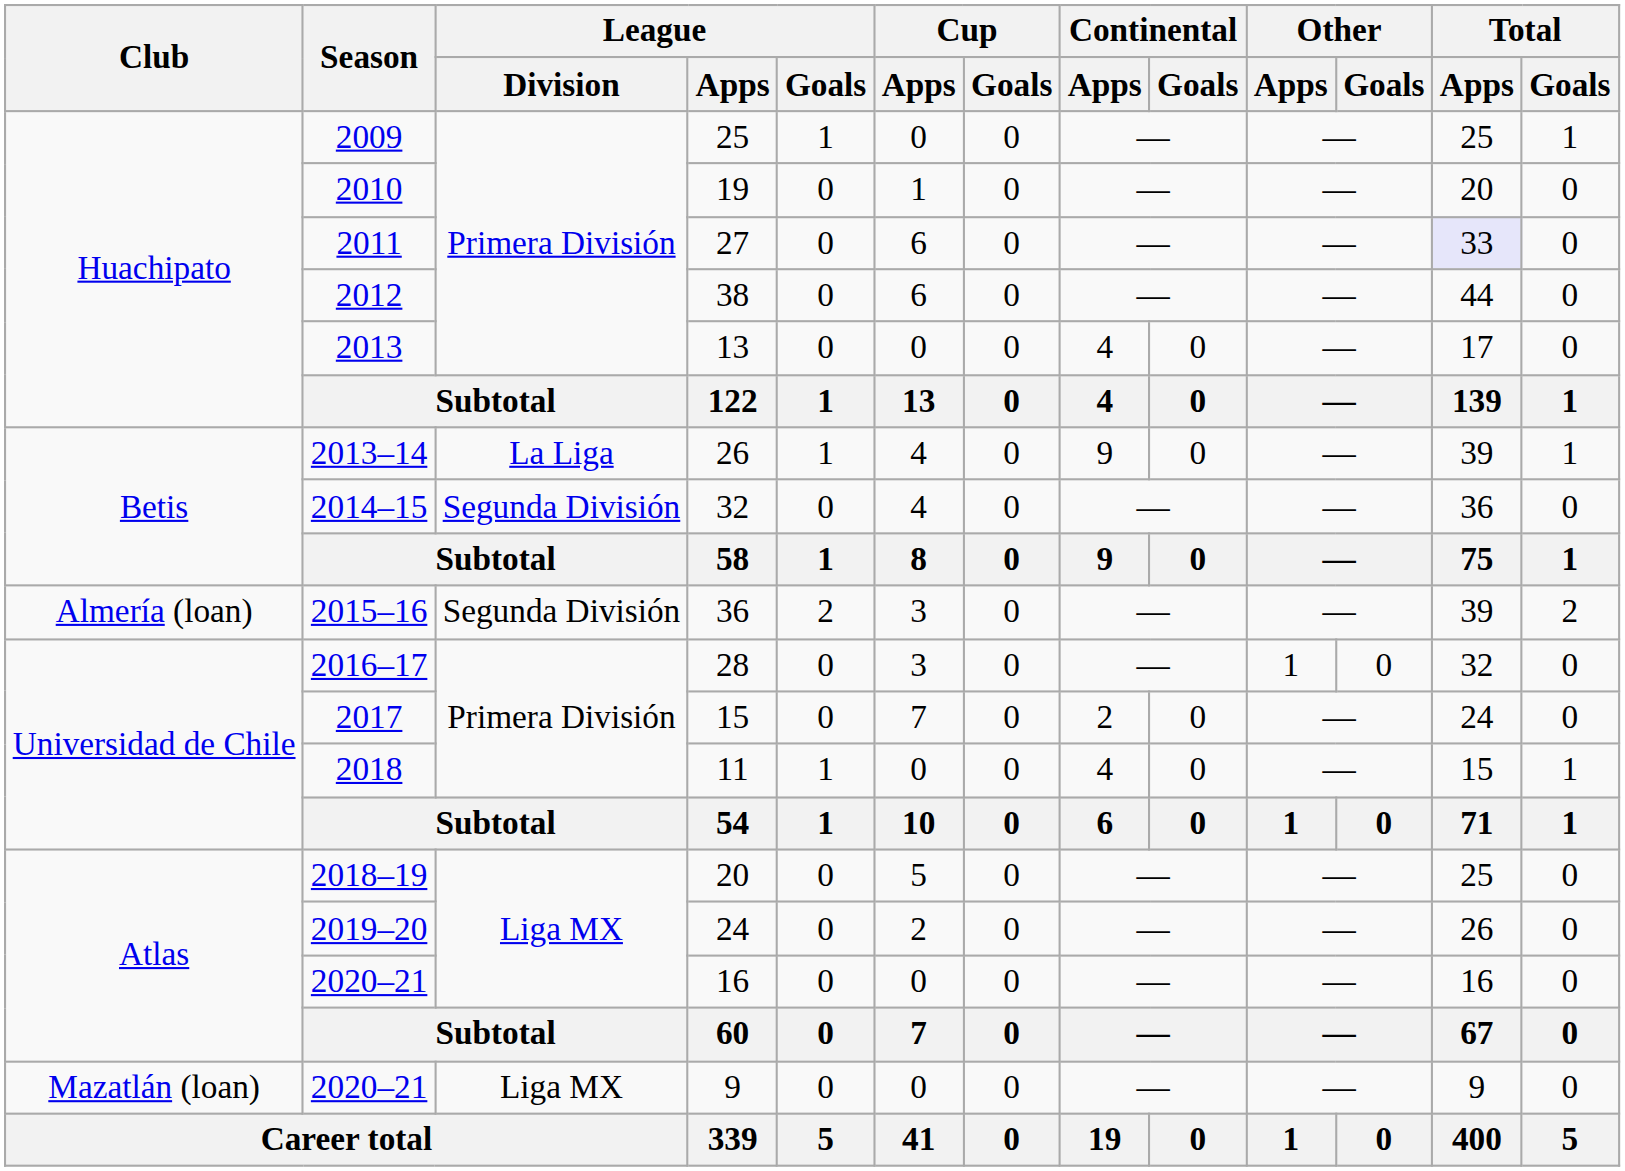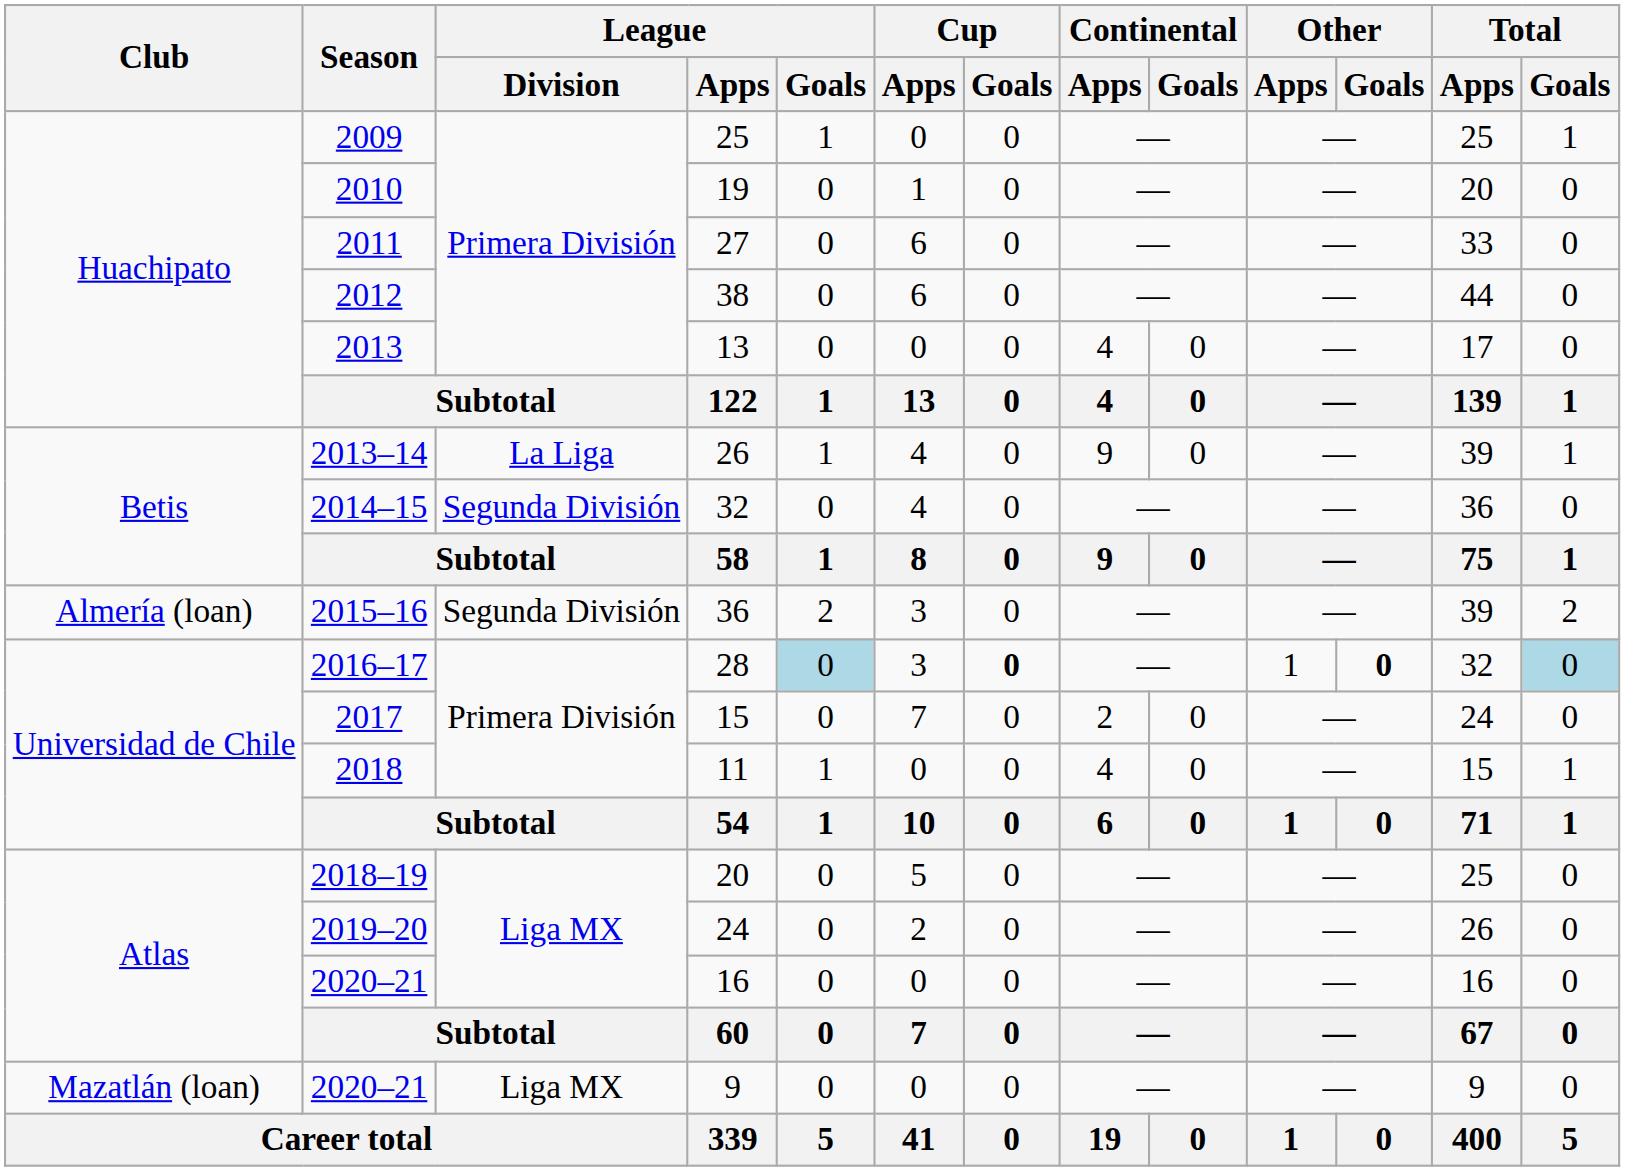27 | Total / Apps: lavender background -> no background
28 | League / Goals: no background -> lightblue background
28 | Cup / Goals: normal -> bold
28 | Other / Goals: normal -> bold
28 | Total / Goals: no background -> lightblue background
